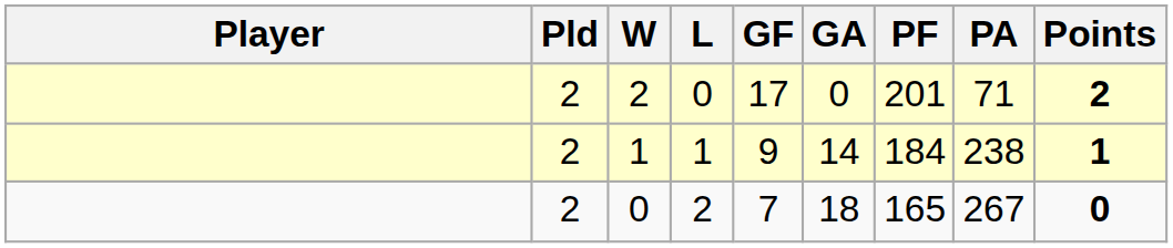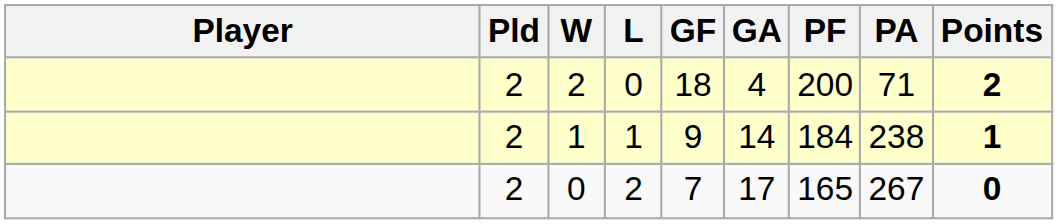row 2 | GF: 17 -> 18
row 2 | GA: 0 -> 4
row 2 | PF: 201 -> 200
row 4 | GA: 18 -> 17
